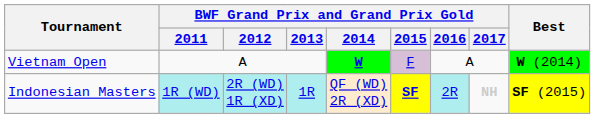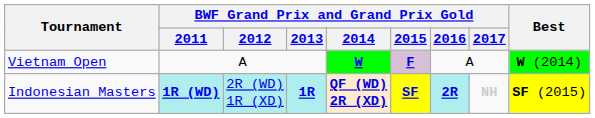Vietnam Open | BWF Grand Prix and Grand Prix Gold / 2015: normal -> bold
Indonesian Masters | BWF Grand Prix and Grand Prix Gold / 2011: normal -> bold
Indonesian Masters | BWF Grand Prix and Grand Prix Gold / 2013: normal -> bold
Indonesian Masters | BWF Grand Prix and Grand Prix Gold / 2014: normal -> bold
Indonesian Masters | BWF Grand Prix and Grand Prix Gold / 2016: normal -> bold
